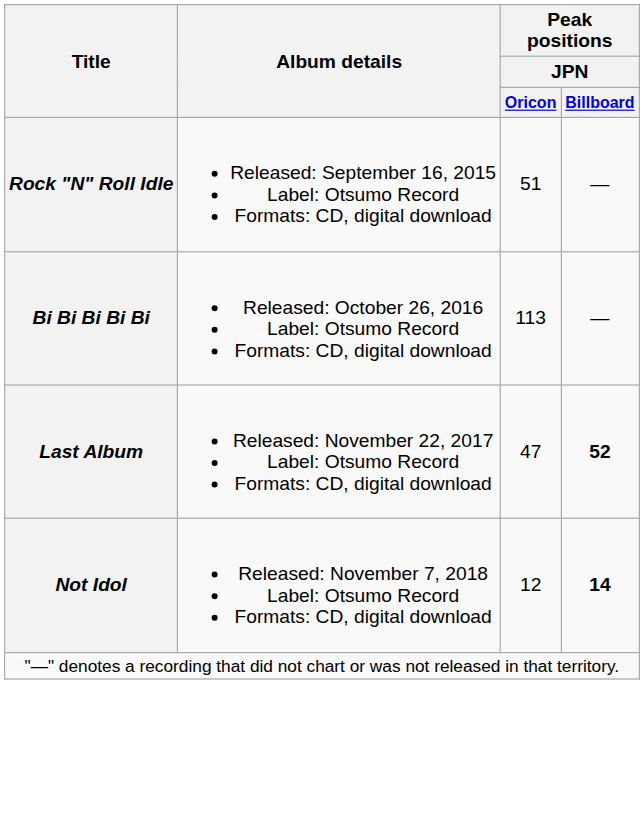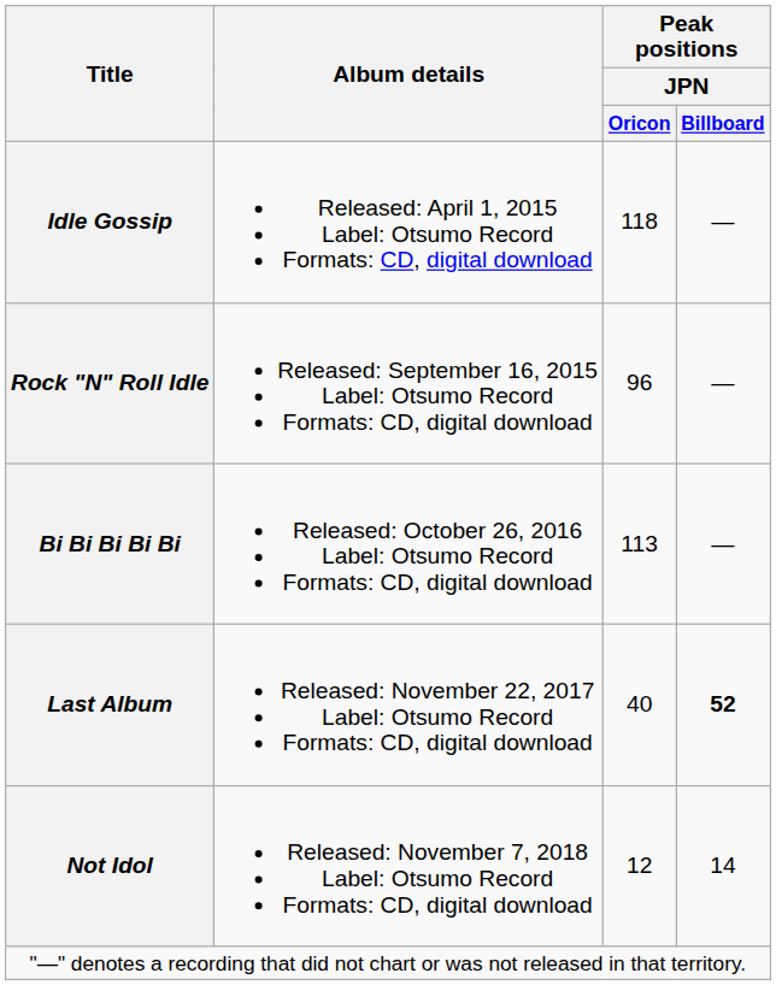+ row: Idle Gossip | Released: April 1, 2015 Label: Otsumo Record Formats: CD, digital download | 118 | —
Rock "N" Roll Idle | Peak positions / JPN / Oricon: 51 -> 96
Last Album | Peak positions / JPN / Oricon: 47 -> 40
Not Idol | Peak positions / JPN / Billboard: bold -> normal
